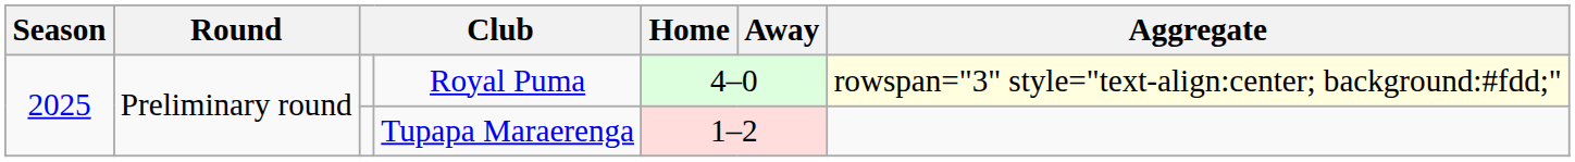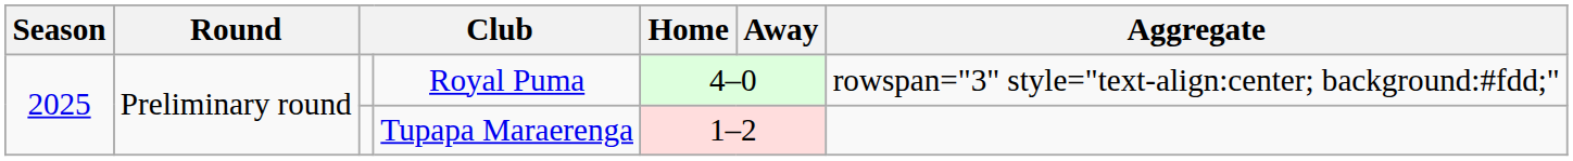Royal Puma | Aggregate: lightyellow background -> no background
